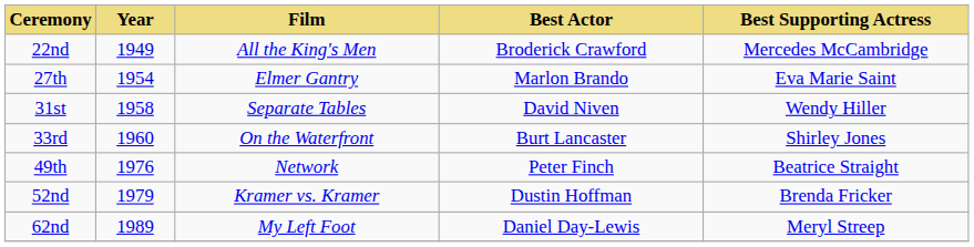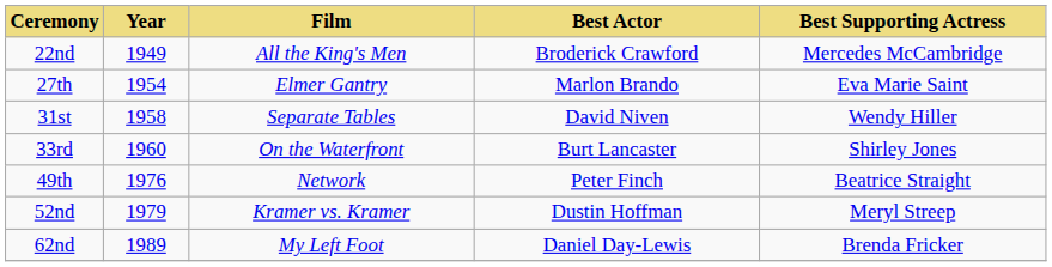52nd | Best Supporting Actress: Brenda Fricker -> Meryl Streep
62nd | Best Supporting Actress: Meryl Streep -> Brenda Fricker
